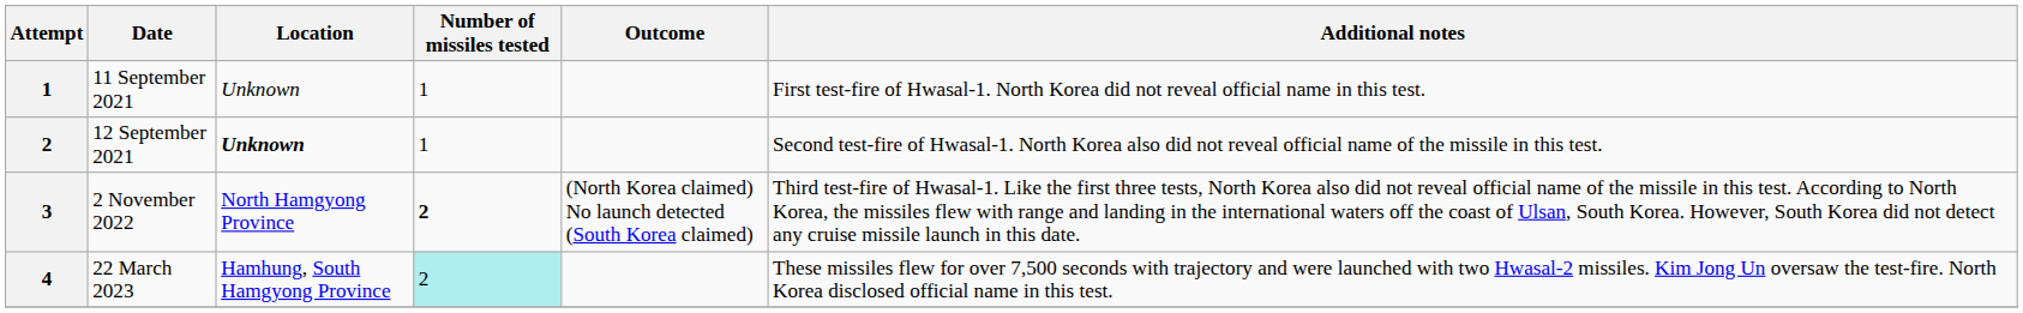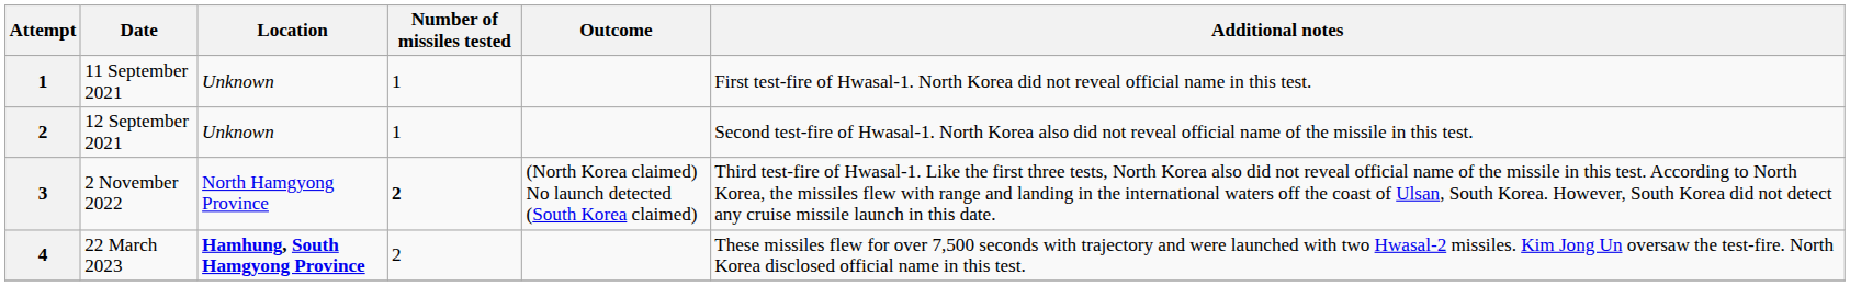12 September 2021 | Location: bold -> normal
22 March 2023 | Location: normal -> bold
22 March 2023 | Number of missiles tested: paleturquoise background -> no background
